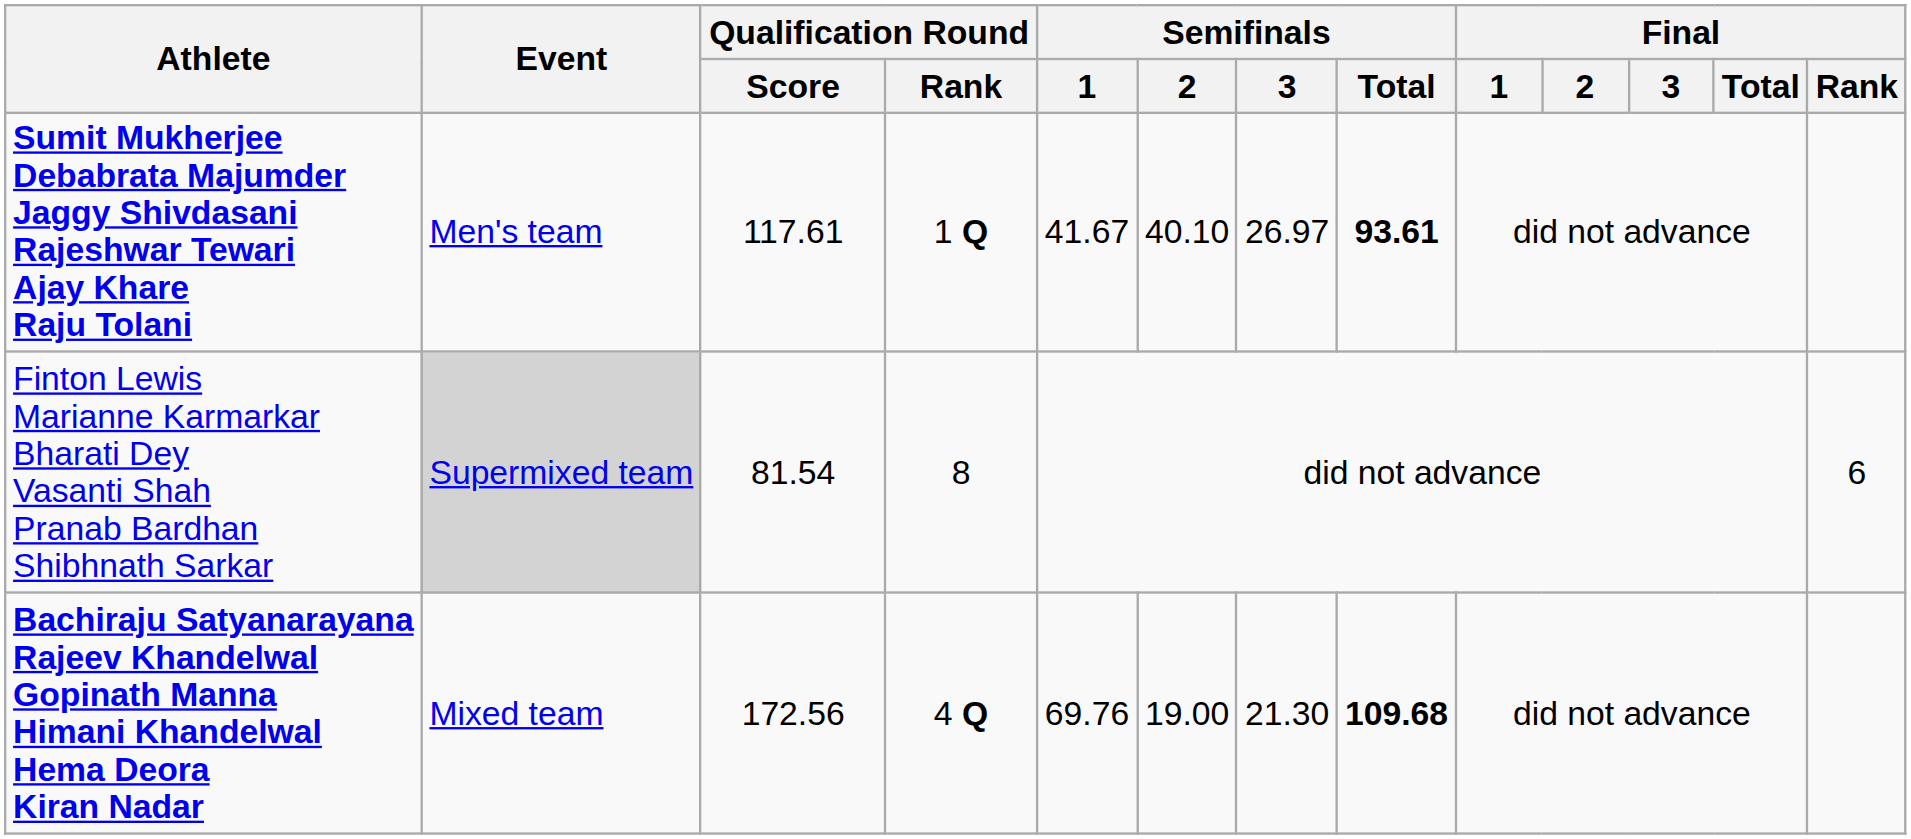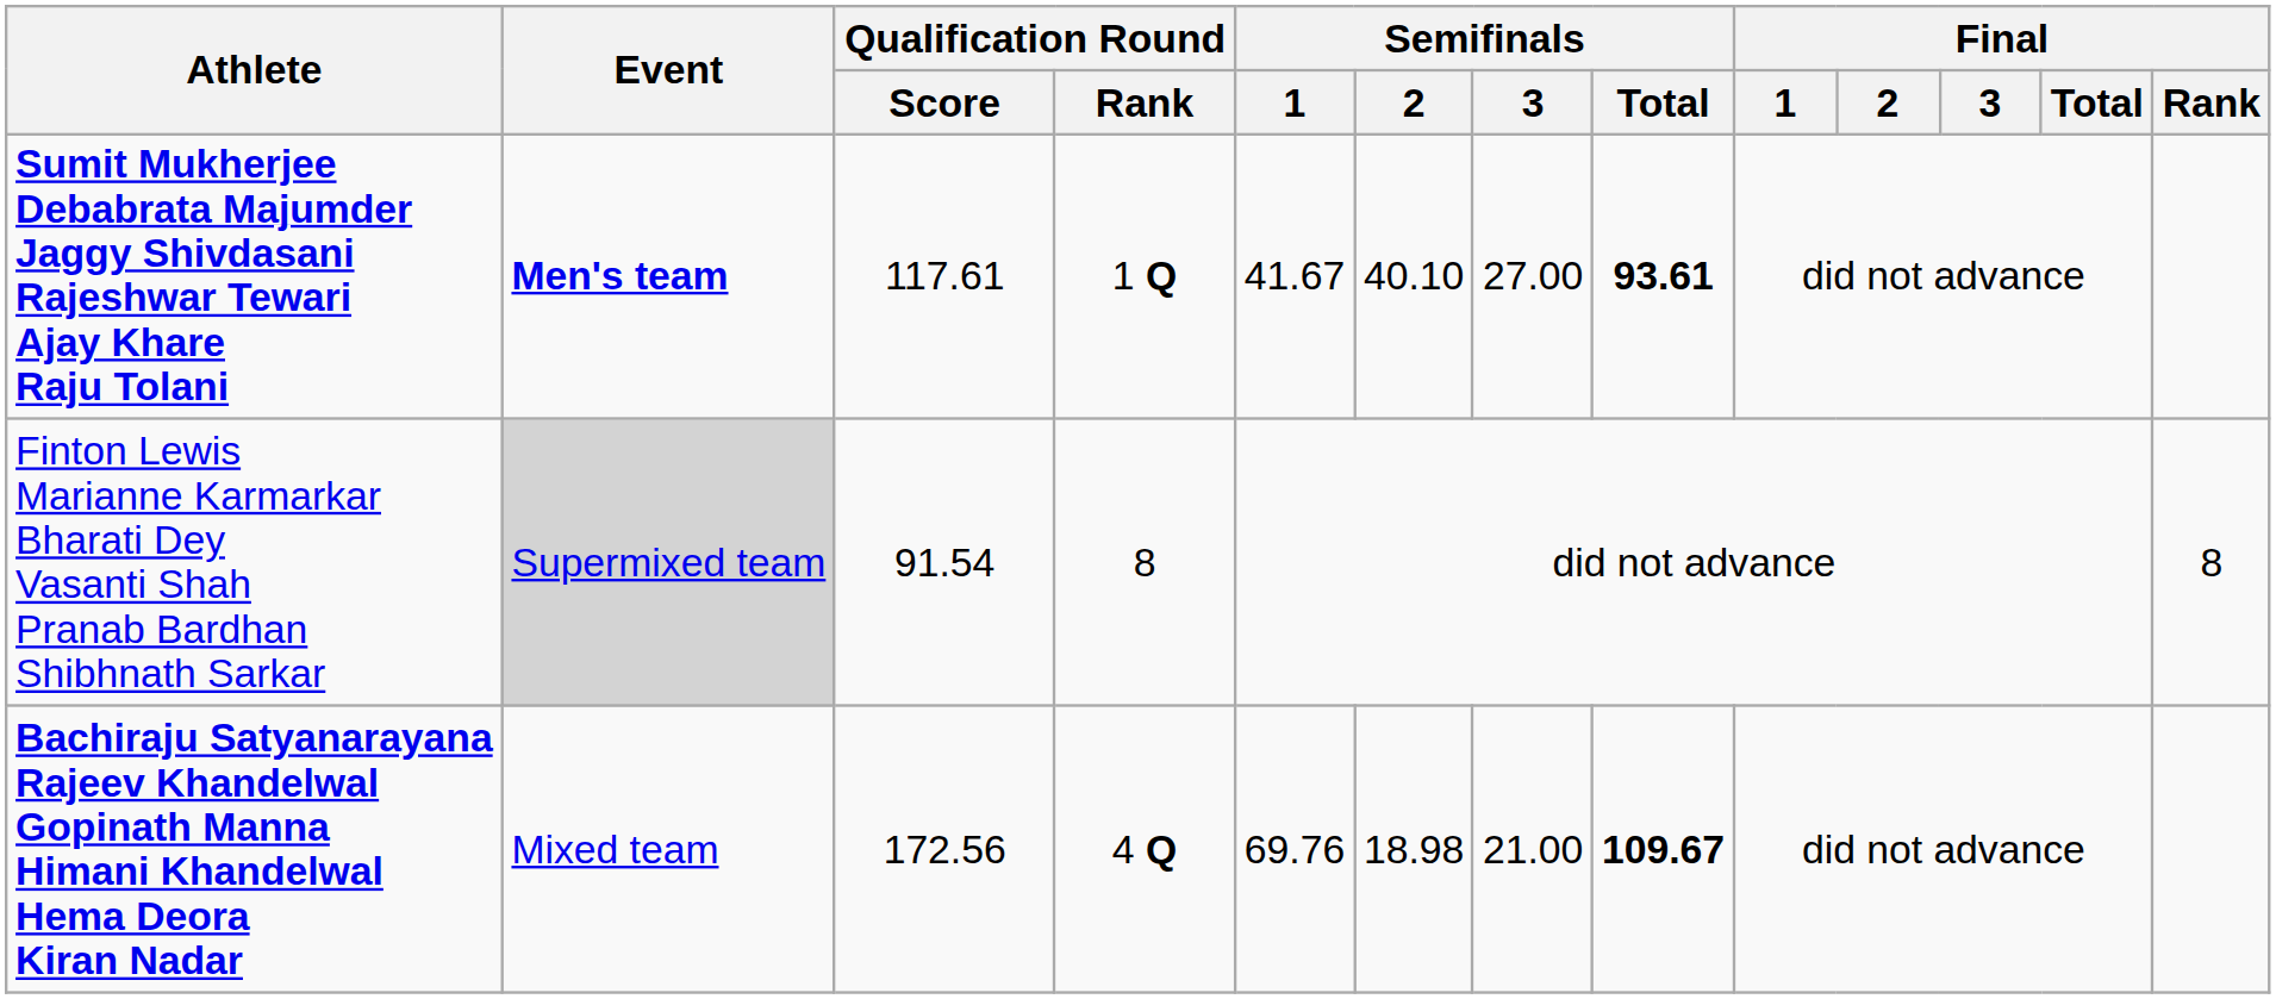row 3 | Event: normal -> bold
row 3 | Semifinals / 3: 26.97 -> 27.00
row 4 | Qualification Round / Score: 81.54 -> 91.54
row 4 | Final / Rank: 6 -> 8
row 5 | Semifinals / 2: 19.00 -> 18.98
row 5 | Semifinals / 3: 21.30 -> 21.00
row 5 | Semifinals / Total: 109.68 -> 109.67
